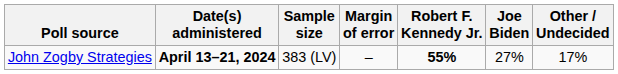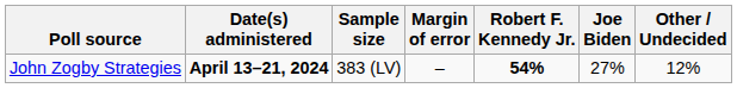John Zogby Strategies | Robert F. Kennedy Jr.: 55% -> 54%
John Zogby Strategies | Other / Undecided: 17% -> 12%
